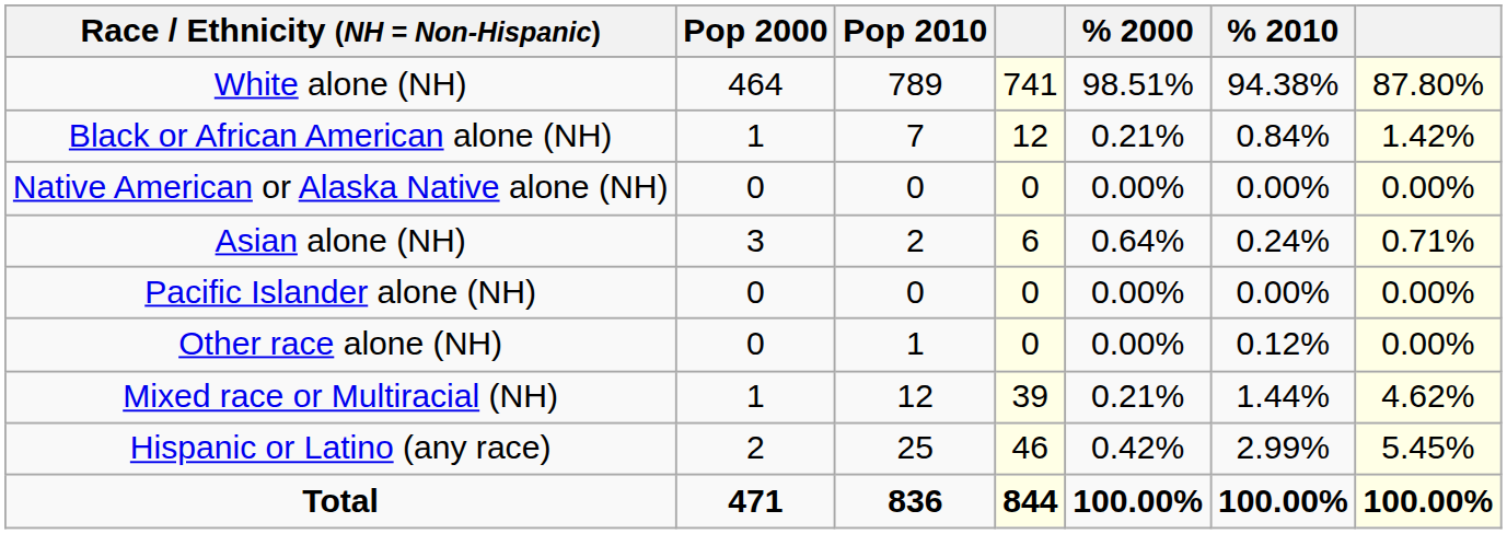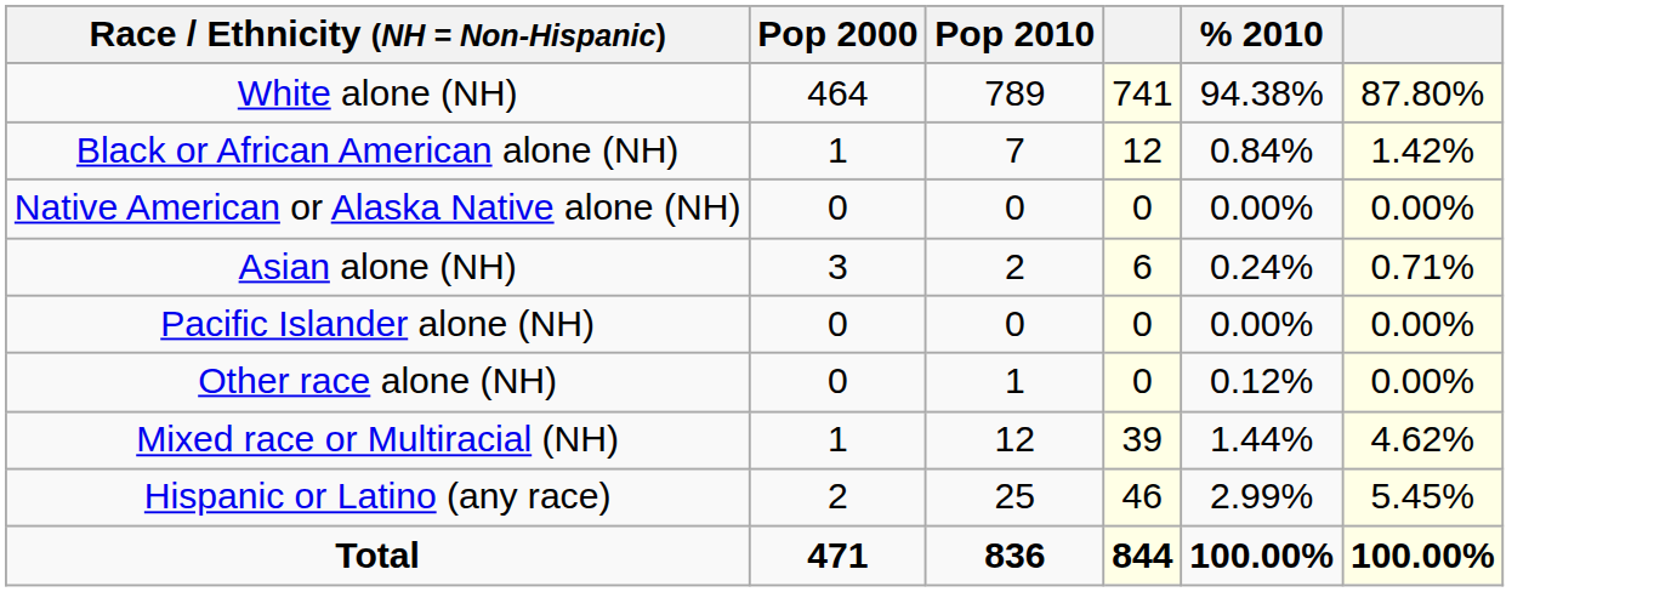- column: % 2000 | 98.51% | 0.21% | 0.00% | 0.64% | 0.00% | 0.00% | 0.21% | 0.42% | 100.00%
